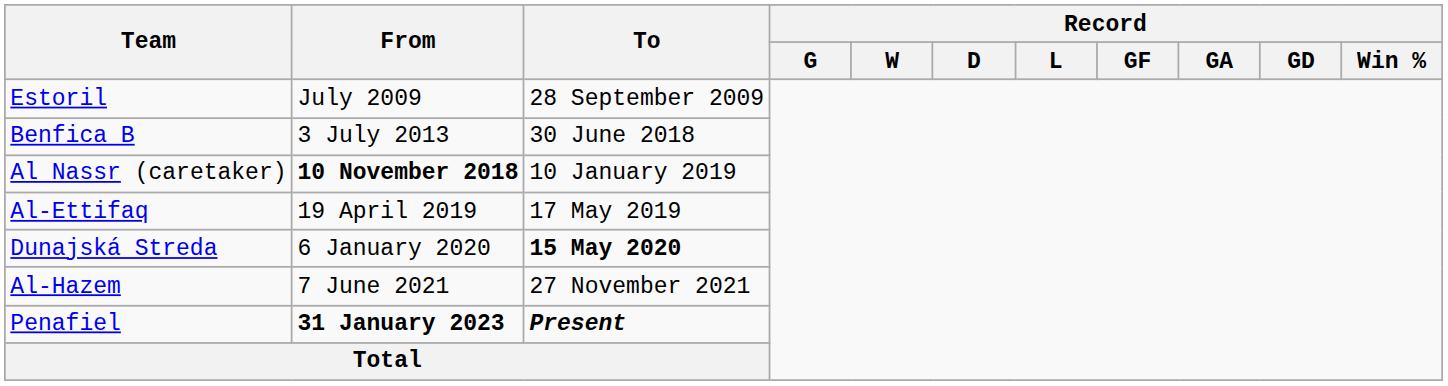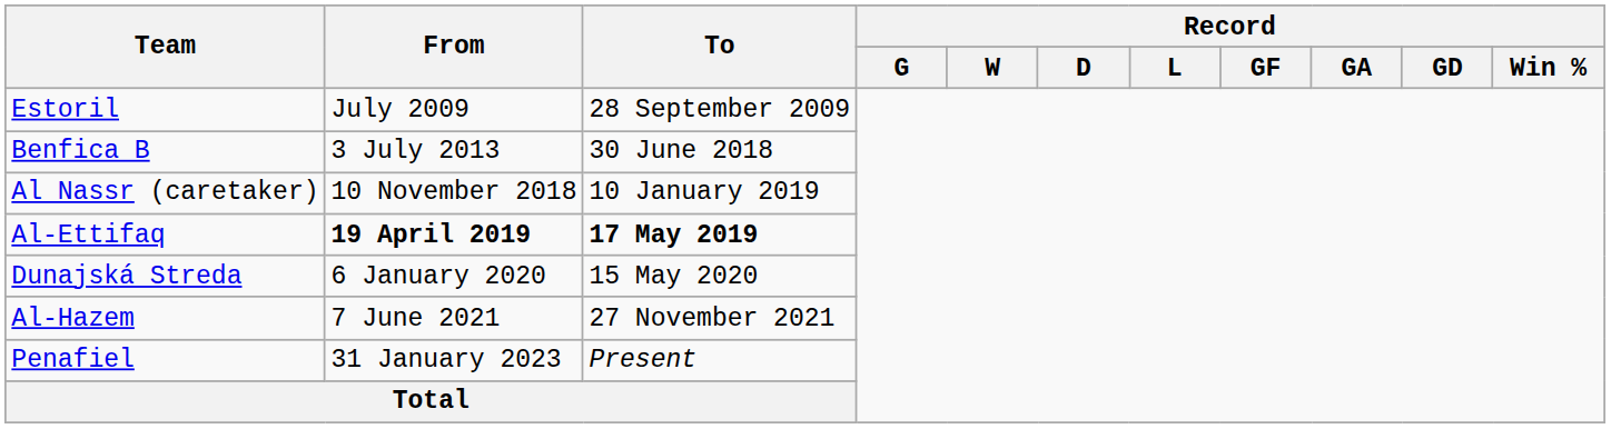Al Nassr (caretaker) | From: bold -> normal
Al-Ettifaq | From: normal -> bold
Al-Ettifaq | To: normal -> bold
Dunajská Streda | To: bold -> normal
Penafiel | From: bold -> normal
Penafiel | To: bold -> normal
